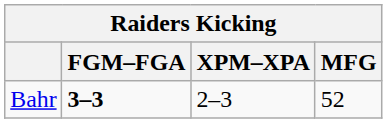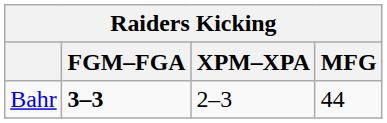Bahr | MFG: 52 -> 44
